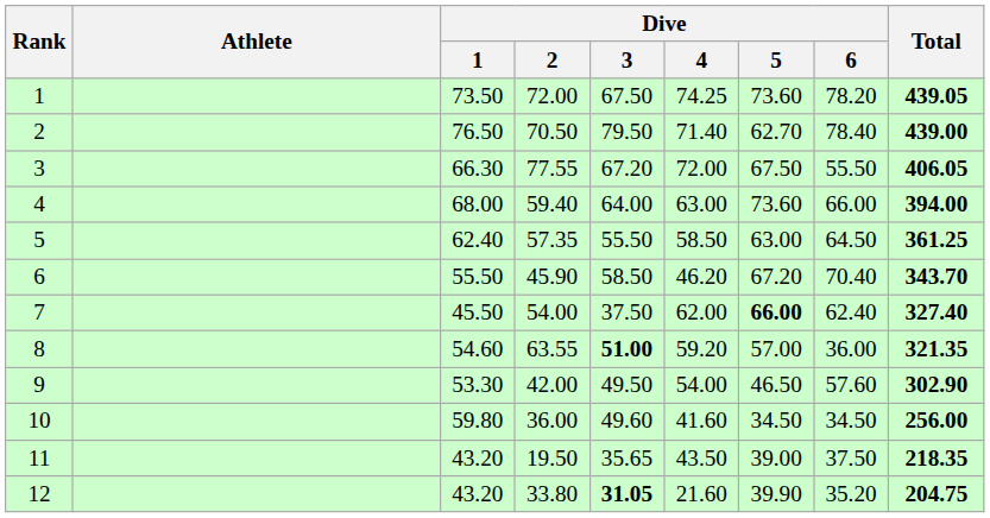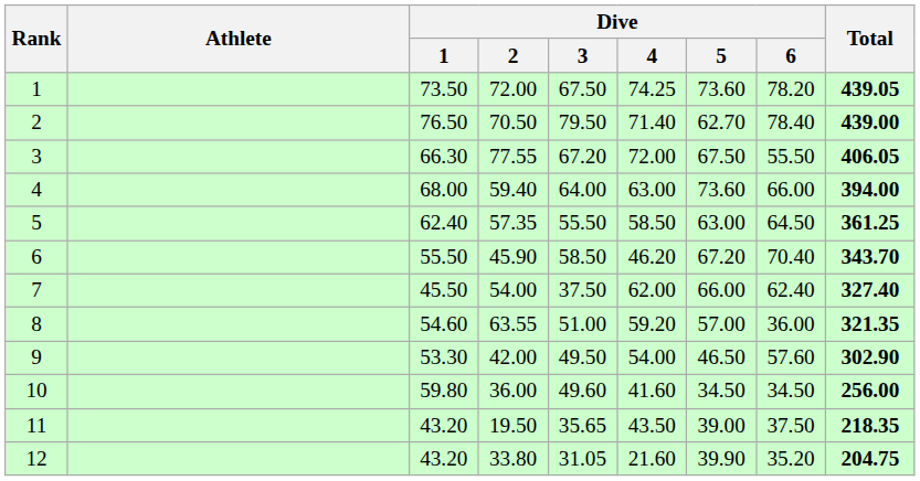7 | Dive / 5: bold -> normal
8 | Dive / 3: bold -> normal
12 | Dive / 3: bold -> normal
